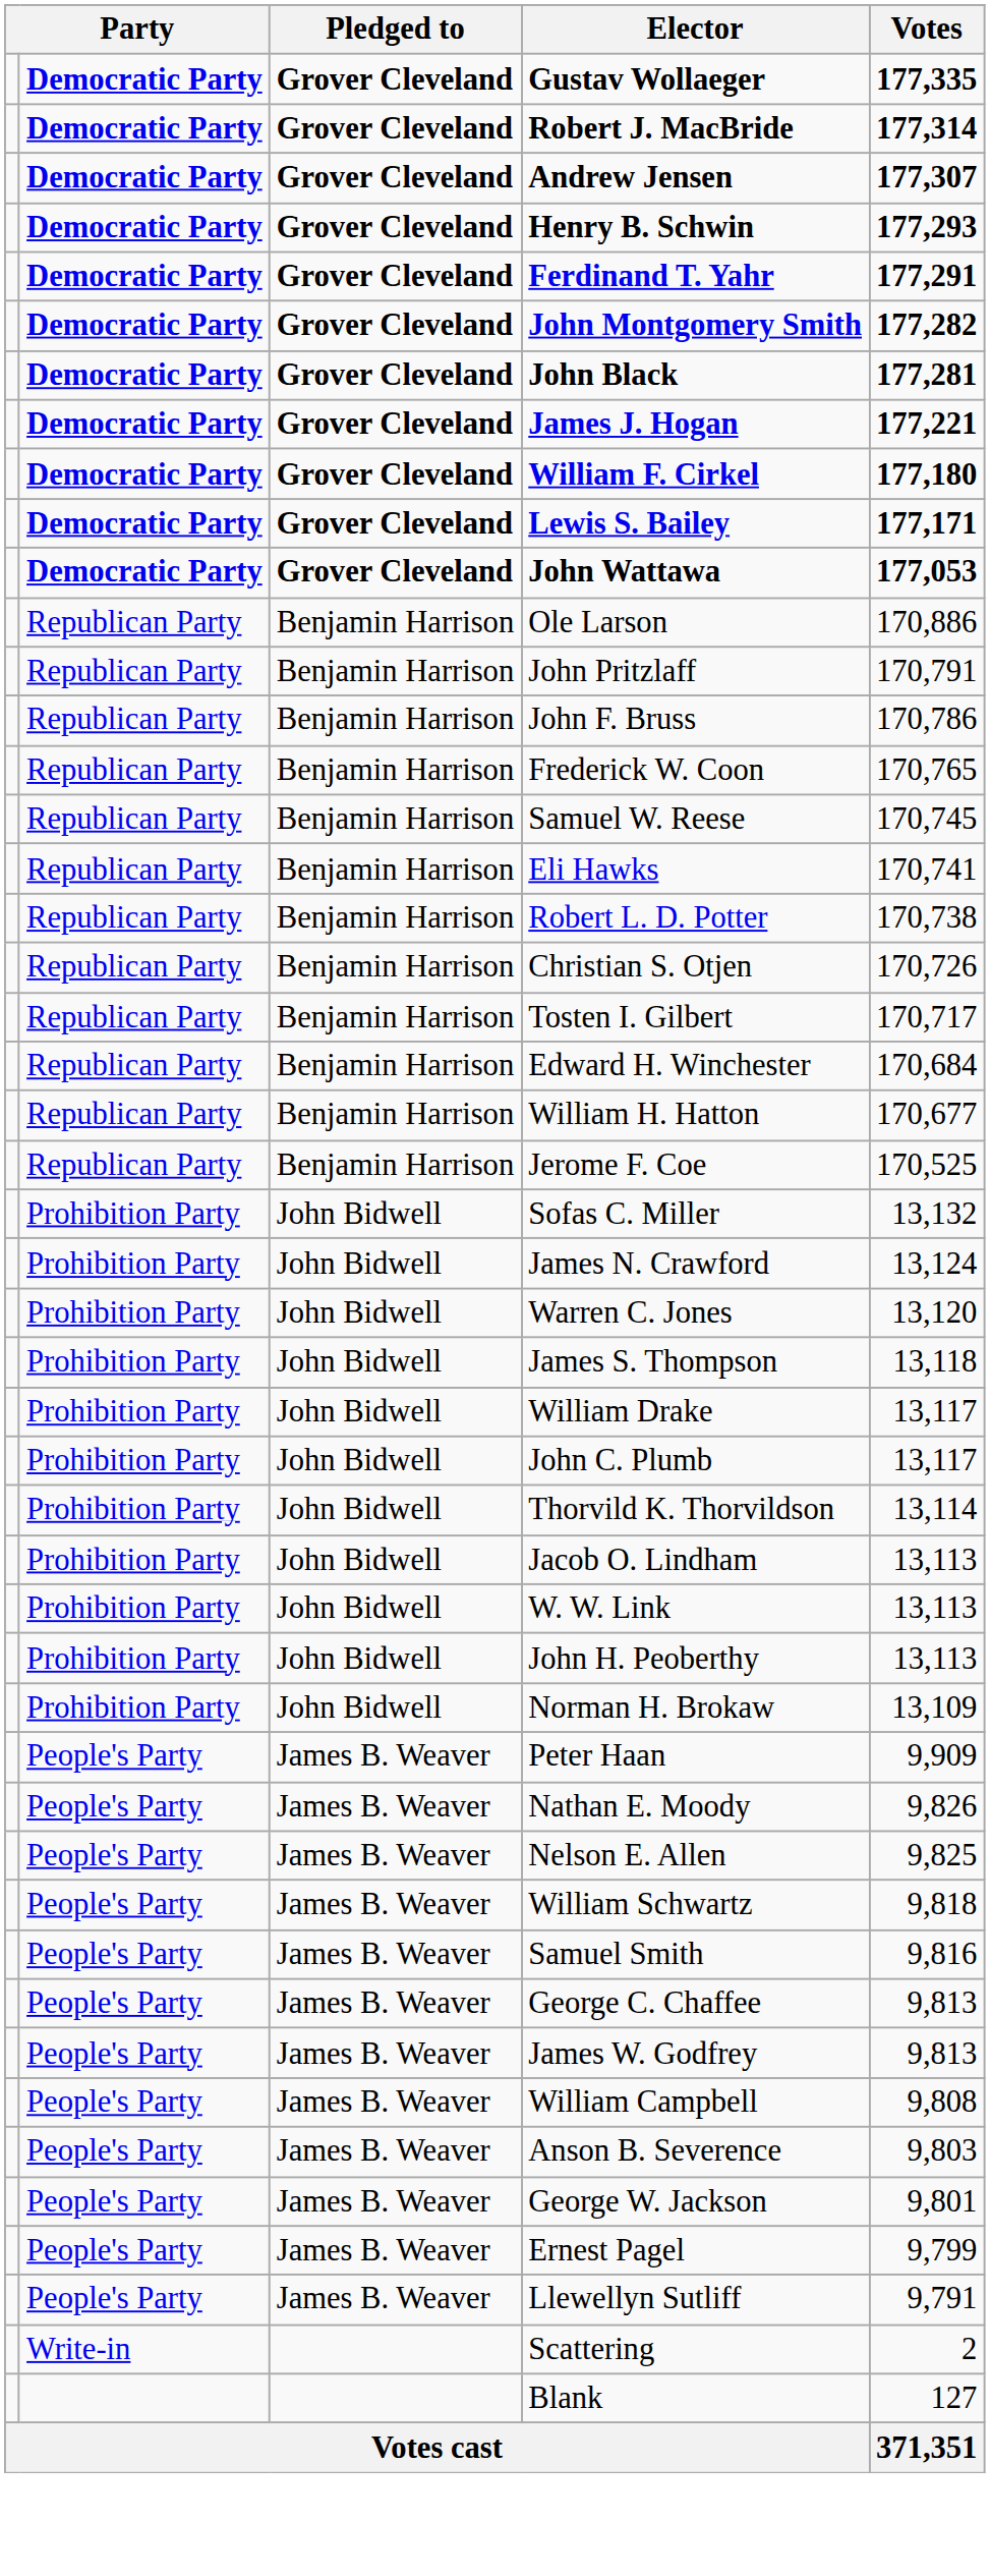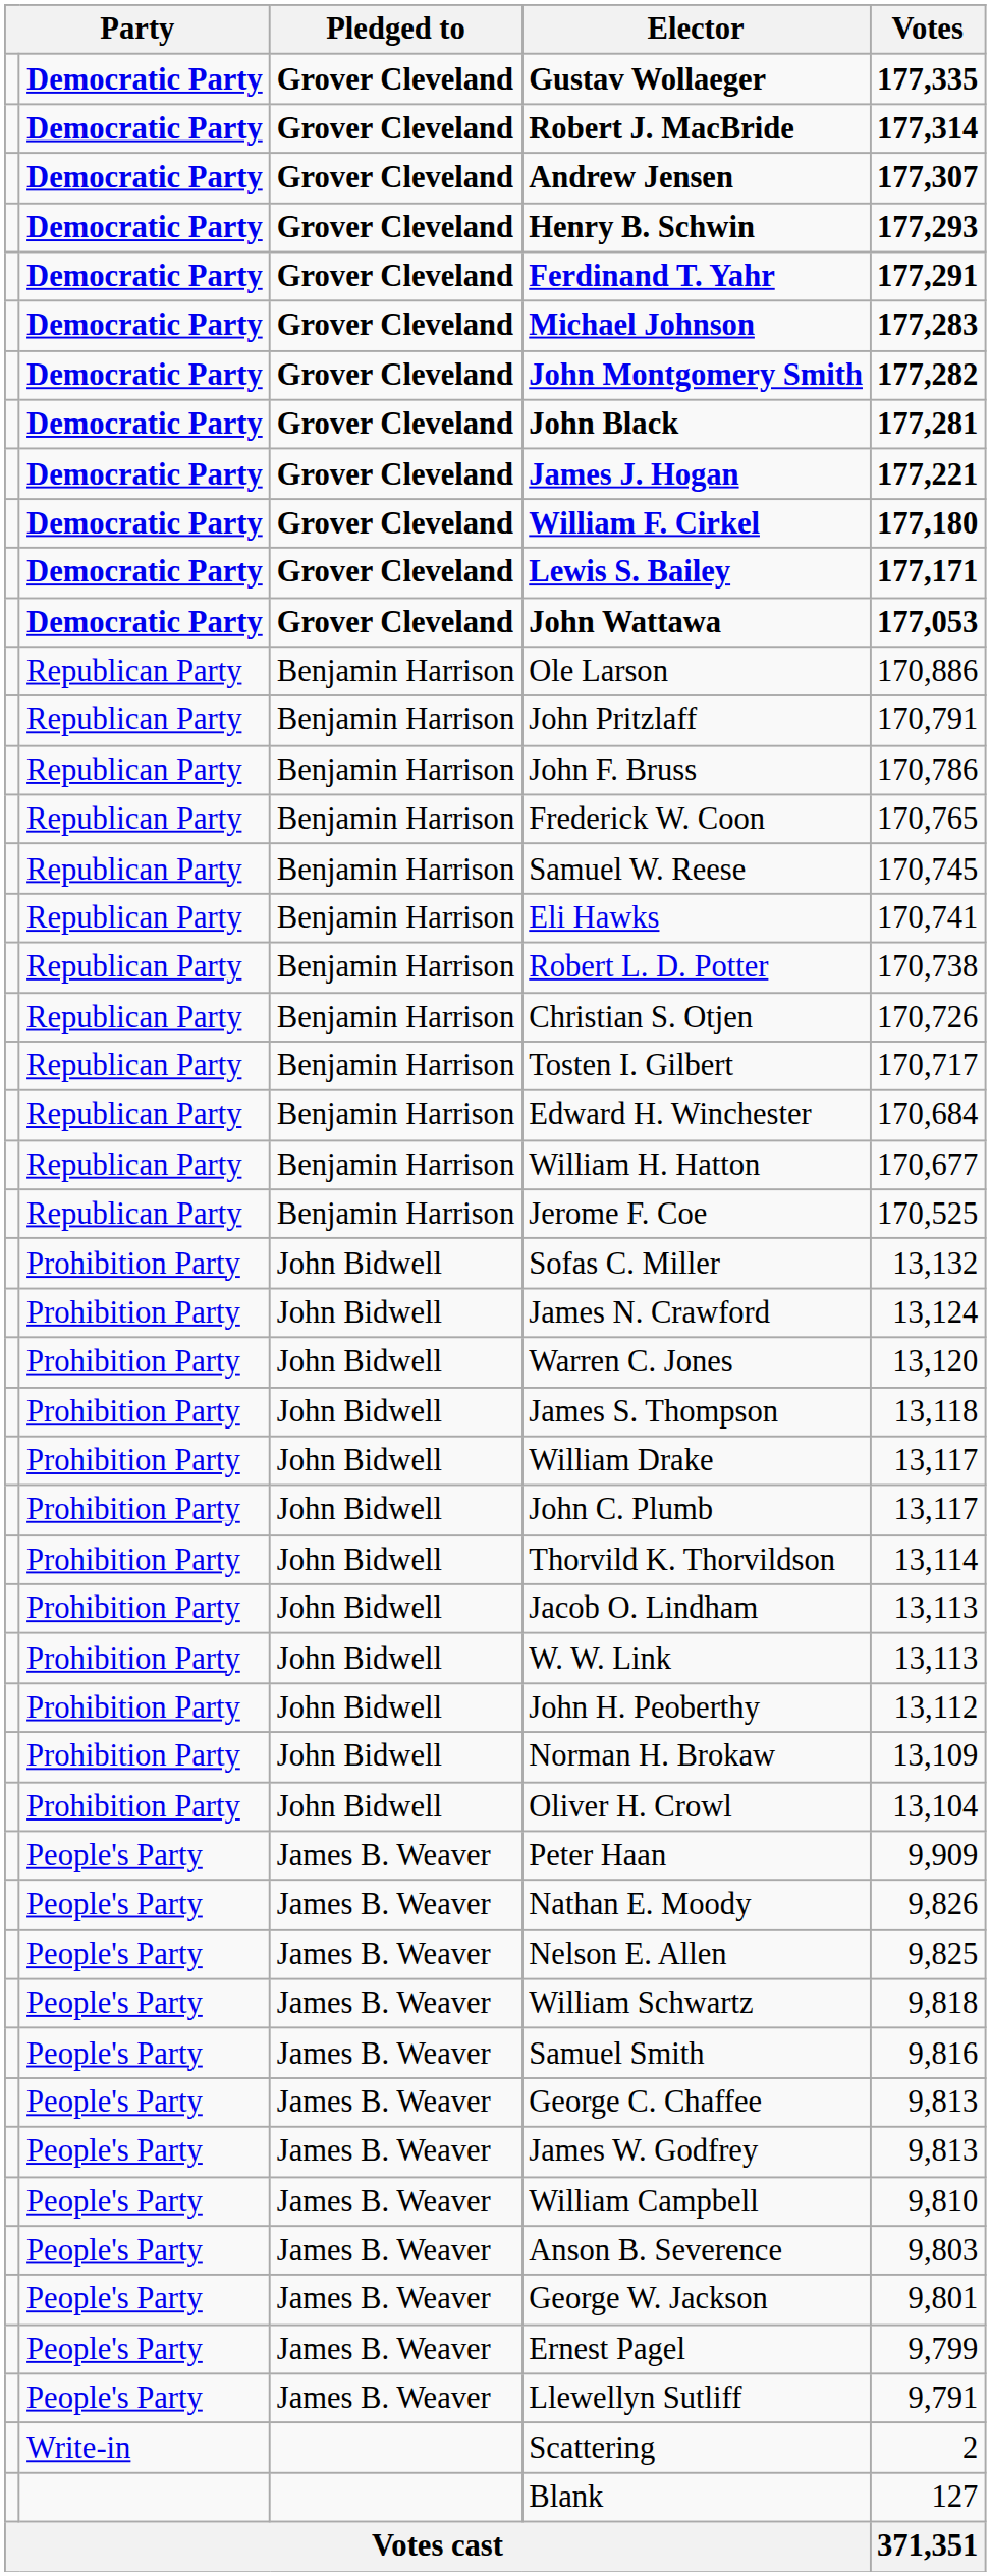+ row: Democratic Party | Grover Cleveland | Michael Johnson | 177,283
John H. Peoberthy | Votes: 13,113 -> 13,112
+ row: Prohibition Party | John Bidwell | Oliver H. Crowl | 13,104
William Campbell | Votes: 9,808 -> 9,810
